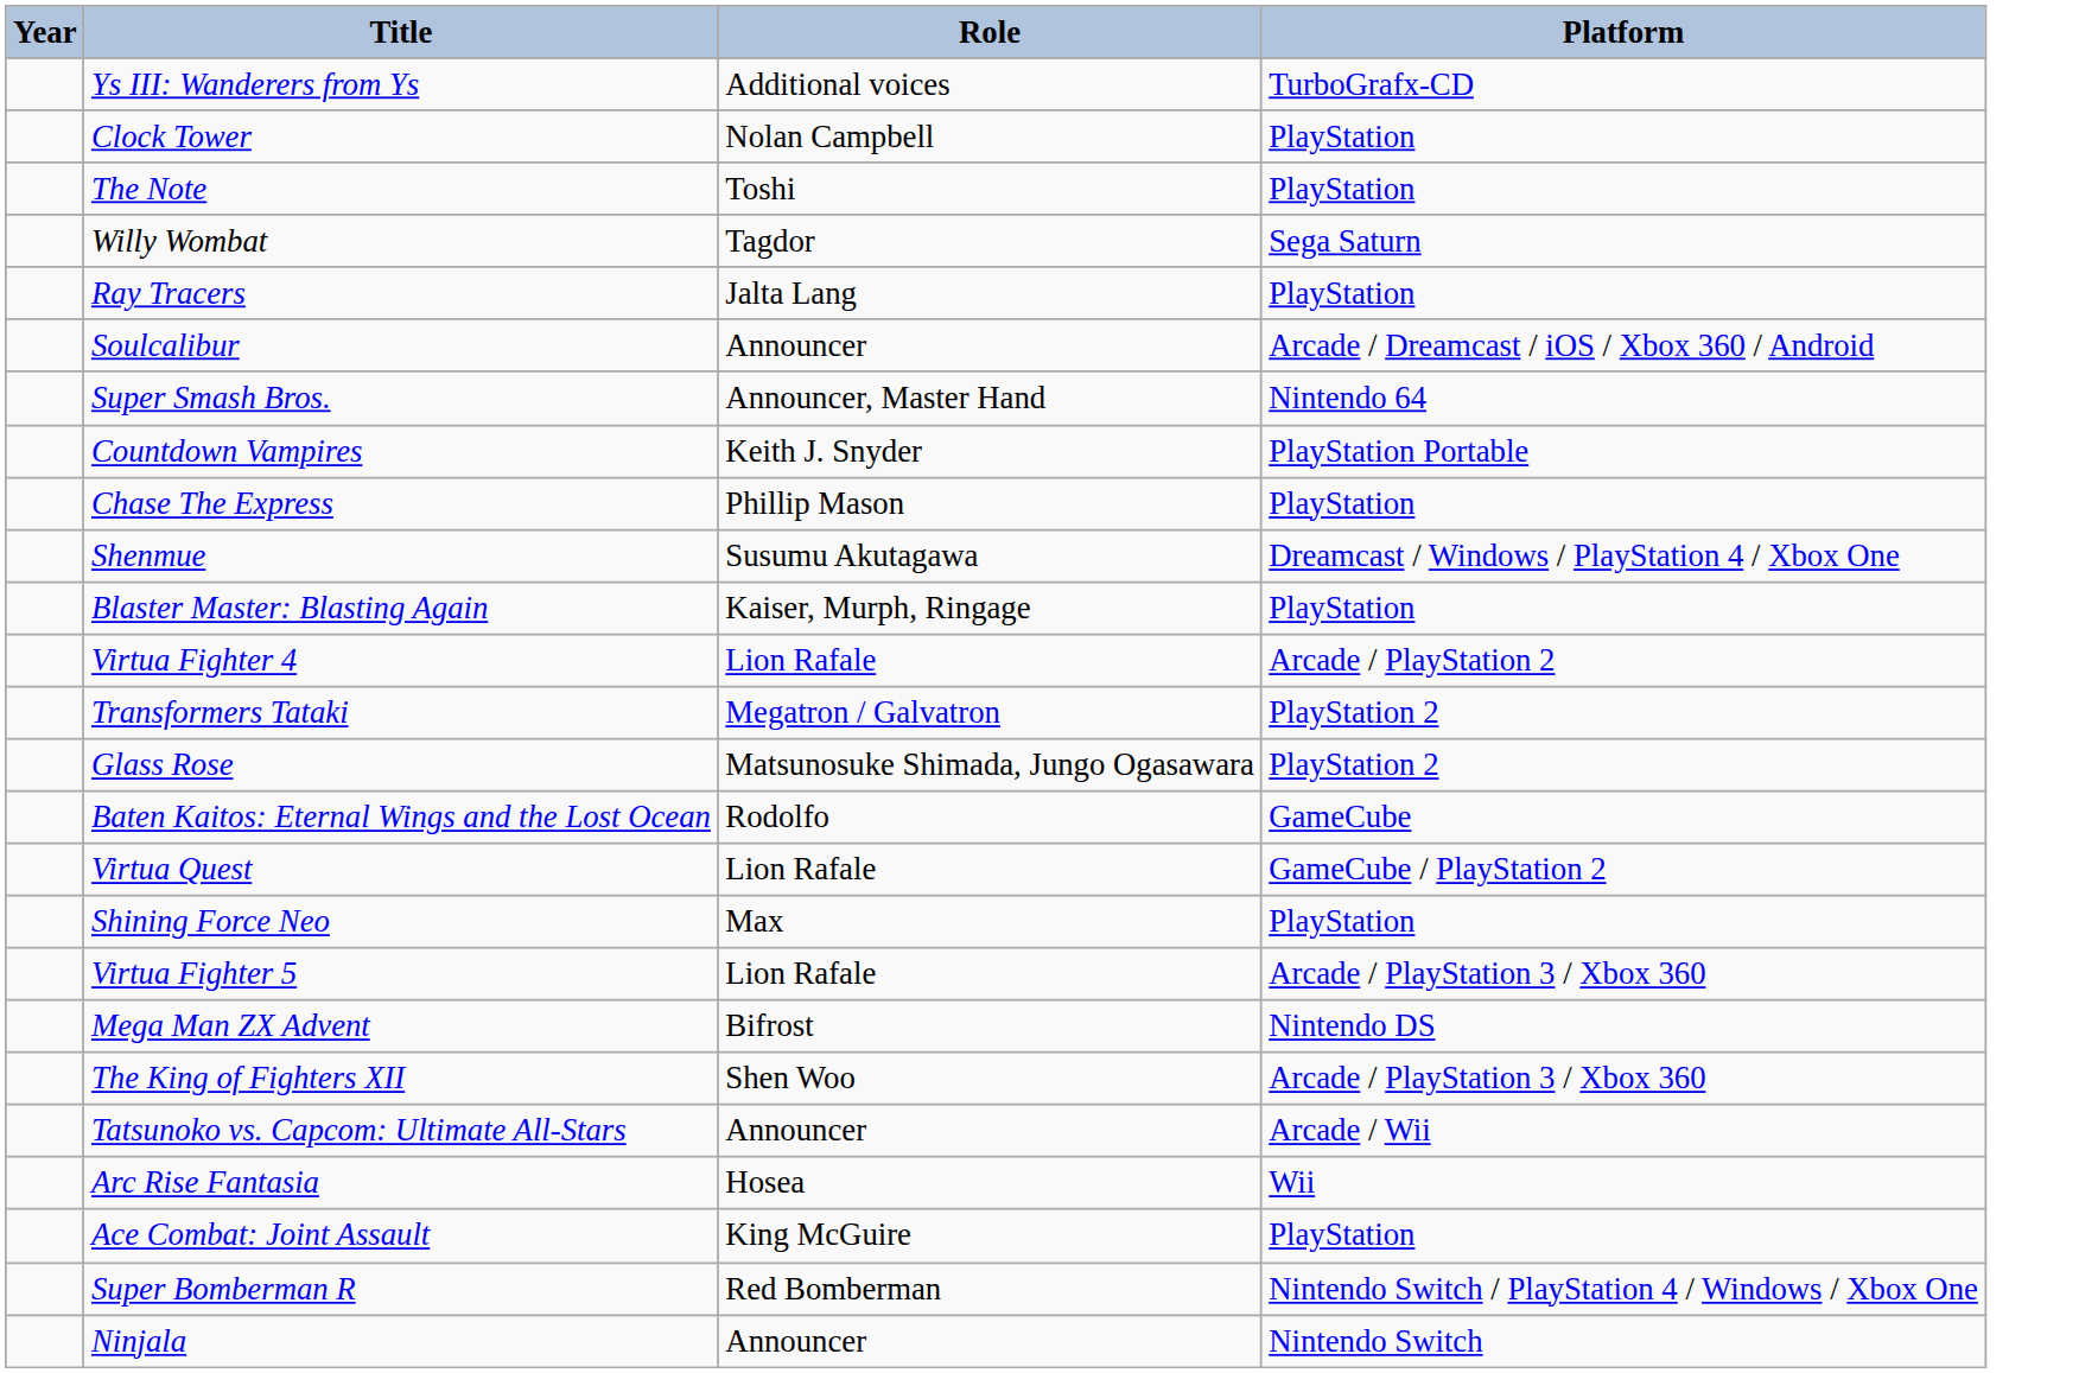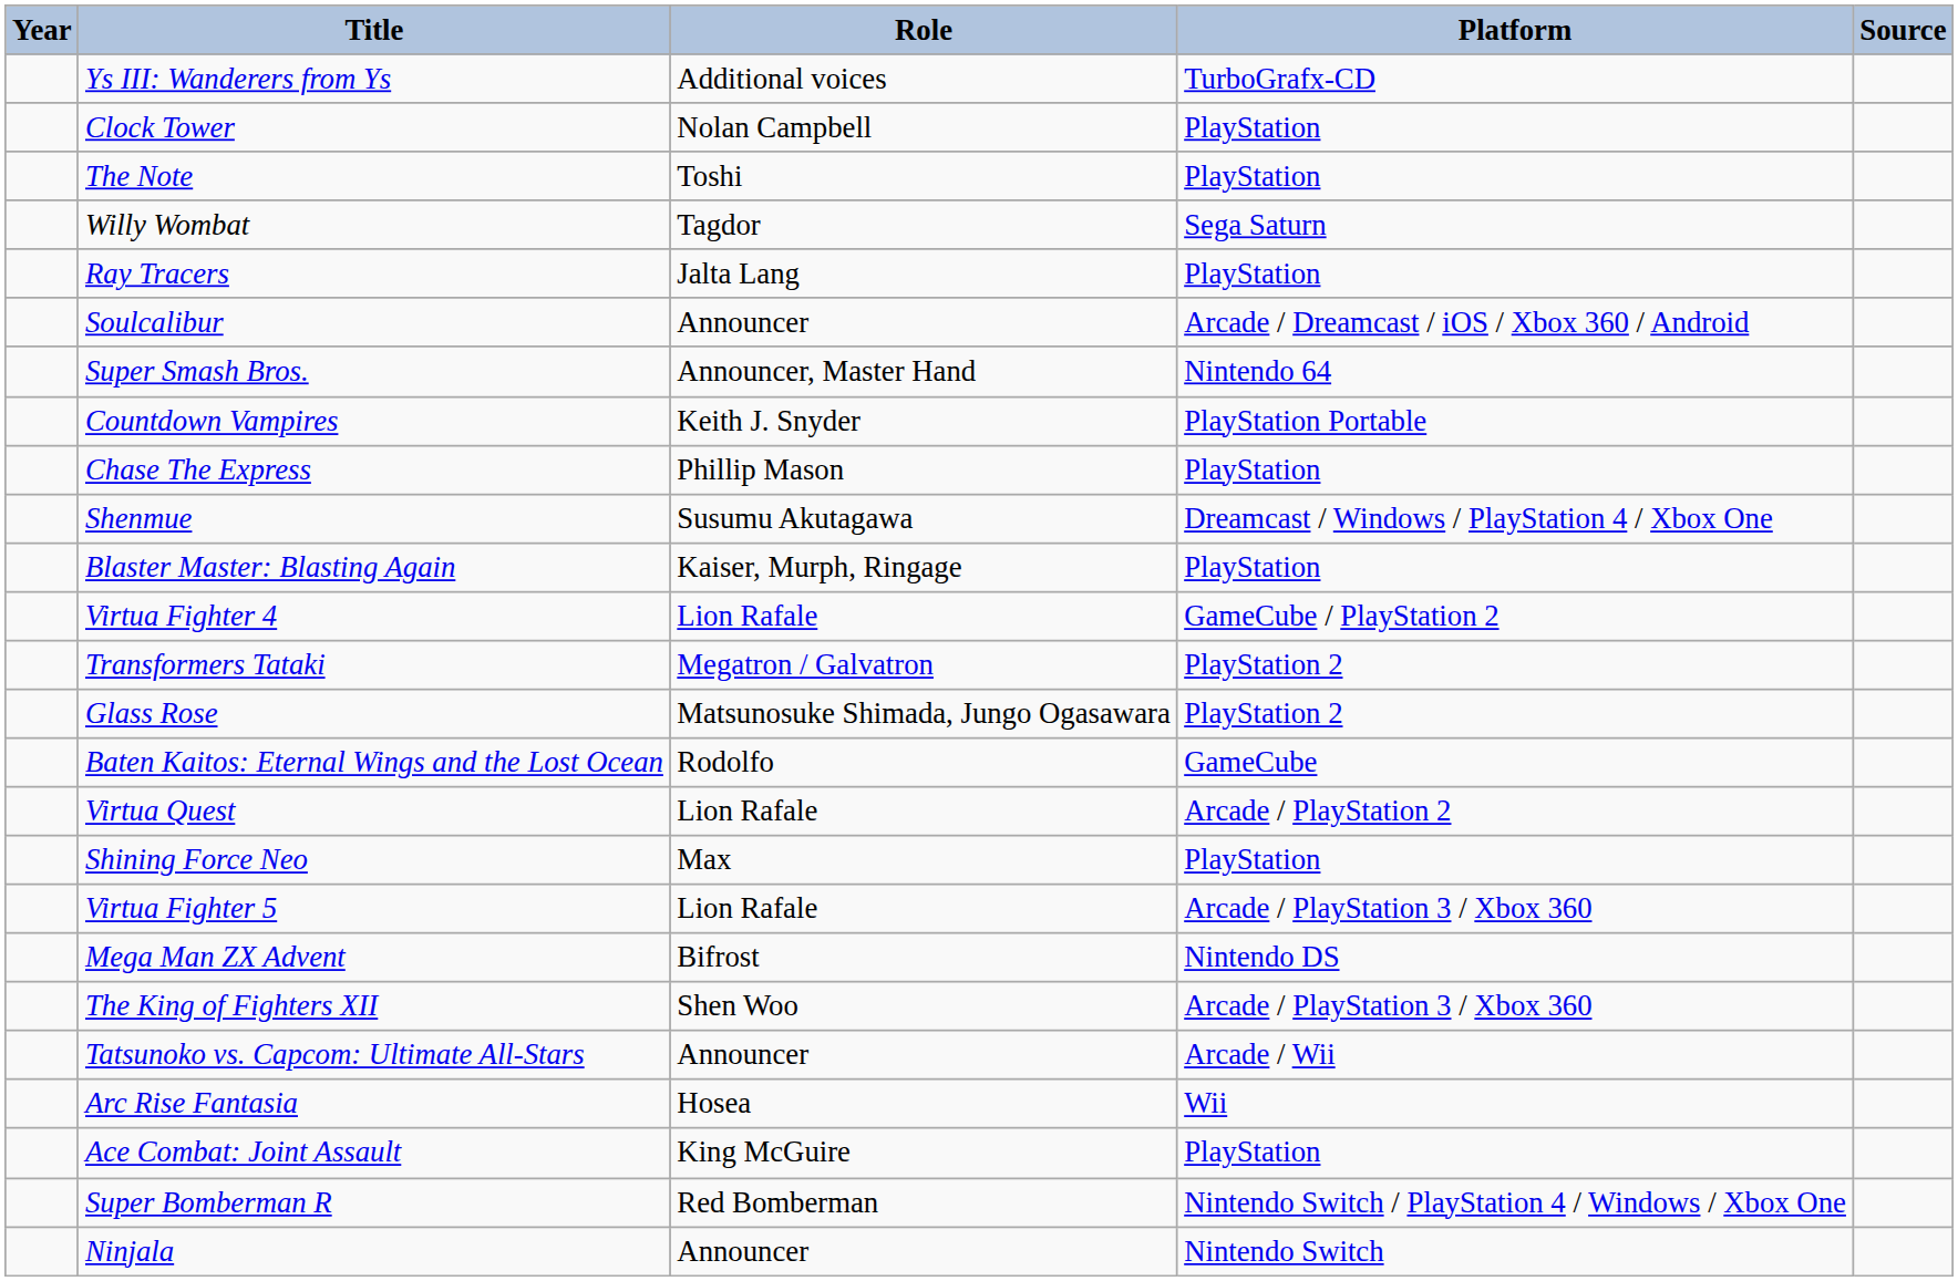+ column: Source
Virtua Fighter 4 | Platform: Arcade / PlayStation 2 -> GameCube / PlayStation 2
Virtua Quest | Platform: GameCube / PlayStation 2 -> Arcade / PlayStation 2
